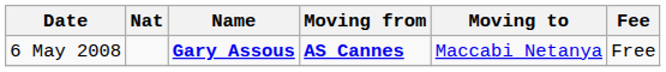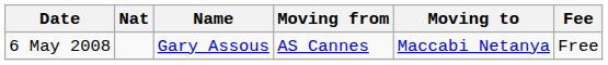6 May 2008 | Name: bold -> normal
6 May 2008 | Moving from: bold -> normal
